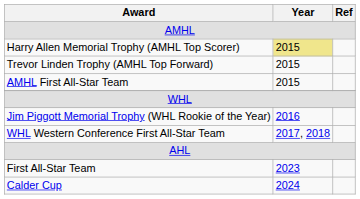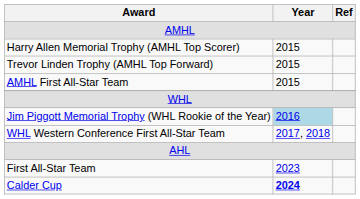Harry Allen Memorial Trophy (AMHL Top Scorer) | Year: khaki background -> no background
Jim Piggott Memorial Trophy (WHL Rookie of the Year) | Year: no background -> lightblue background
Calder Cup | Year: normal -> bold
